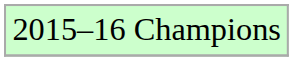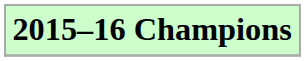row 1 | column 1: normal -> bold
